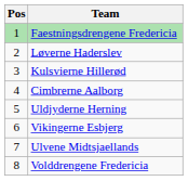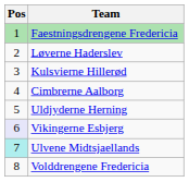Vikingerne Esbjerg | Pos: no background -> lavender background
Ulvene Midtsjaellands | Pos: no background -> paleturquoise background
